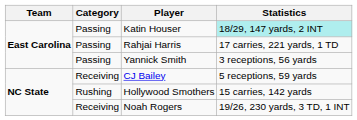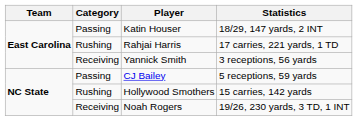Katin Houser | Statistics: paleturquoise background -> no background
Rahjai Harris | Category: Passing -> Rushing
Yannick Smith | Category: Passing -> Receiving
CJ Bailey | Category: Receiving -> Passing
